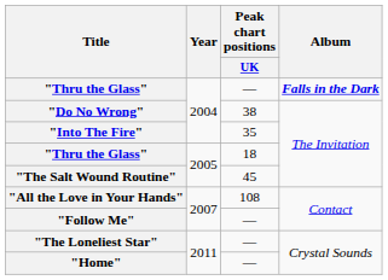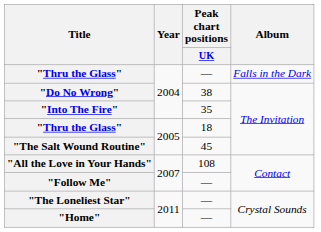"Thru the Glass" / — | Album: bold -> normal
